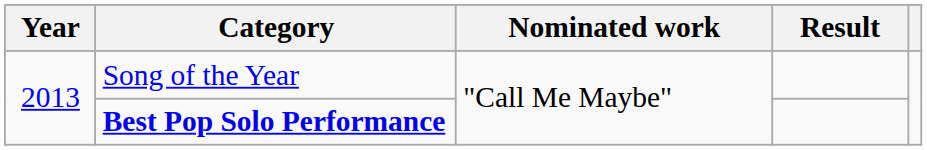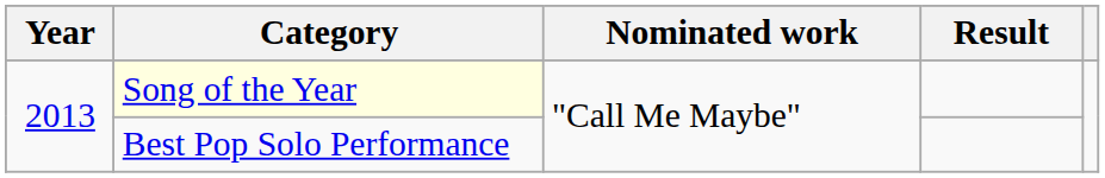Song of the Year | Category: no background -> lightyellow background
Best Pop Solo Performance | Category: bold -> normal
